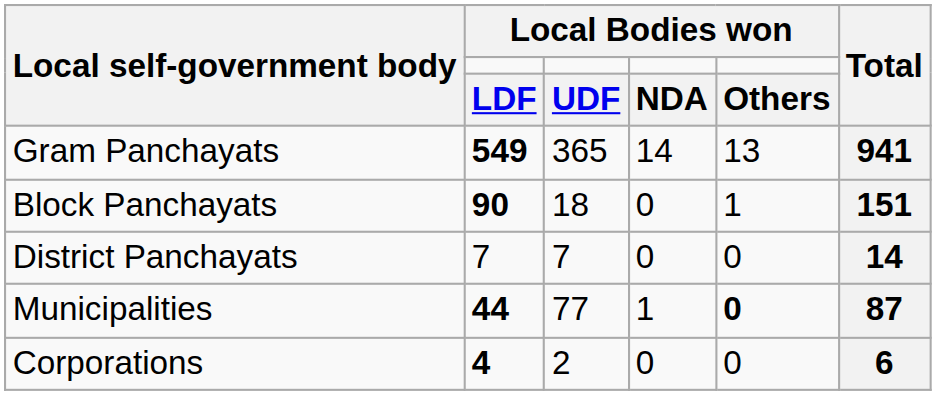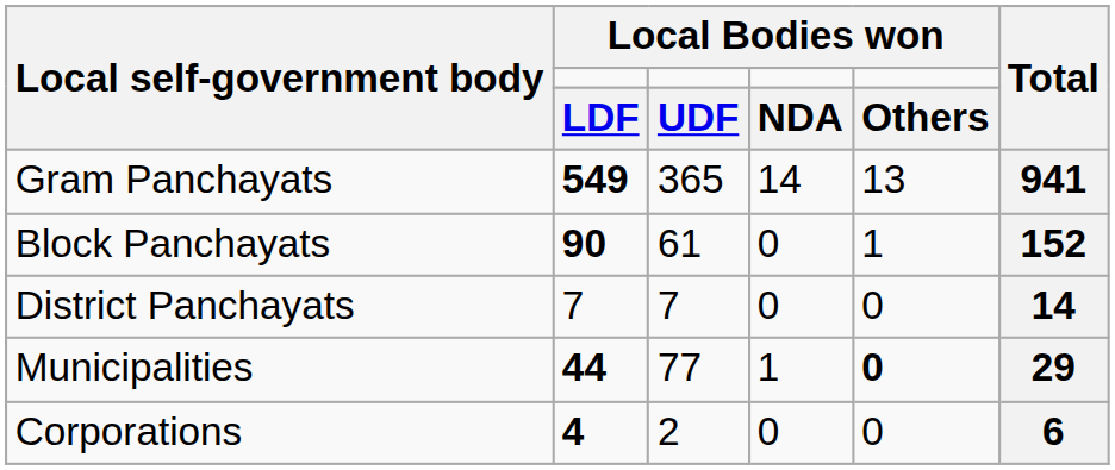Block Panchayats | column 3: 18 -> 61
Block Panchayats | Total: 151 -> 152
Municipalities | Total: 87 -> 29
